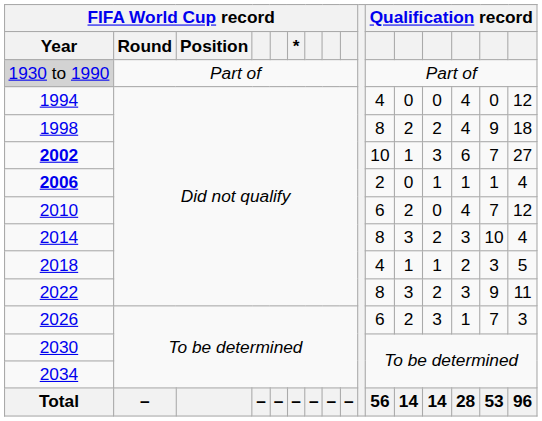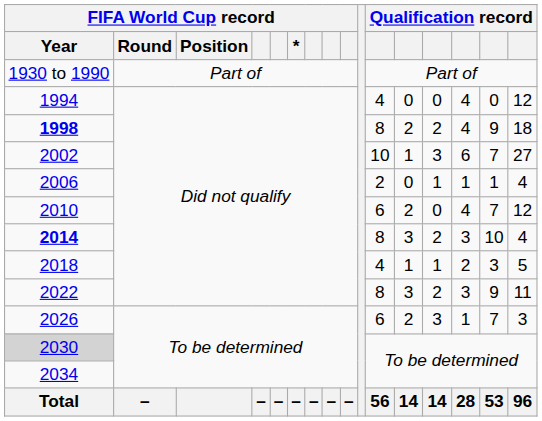1930 to 1990 | FIFA World Cup record / Year: lightgrey background -> no background
1998 | FIFA World Cup record / Year: normal -> bold
2002 | FIFA World Cup record / Year: bold -> normal
2006 | FIFA World Cup record / Year: bold -> normal
2014 | FIFA World Cup record / Year: normal -> bold
2030 | FIFA World Cup record / Year: no background -> lightgrey background
